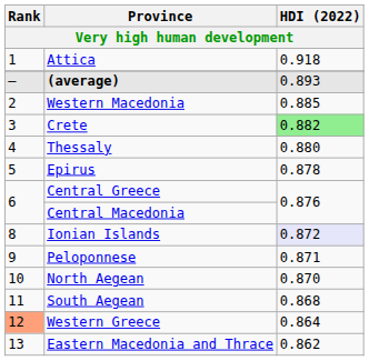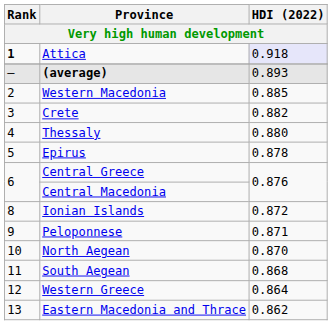Attica | Rank: normal -> bold
Attica | HDI (2022): no background -> lavender background
Crete | HDI (2022): lightgreen background -> no background
Ionian Islands | HDI (2022): lavender background -> no background
Western Greece | Rank: lightsalmon background -> no background
